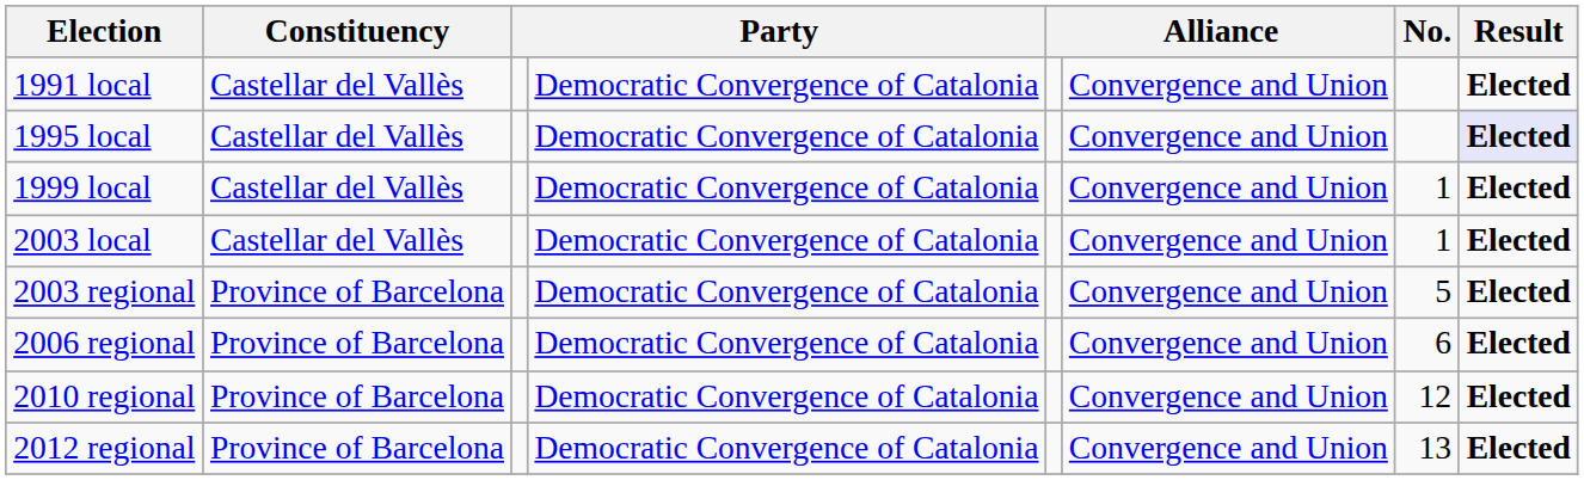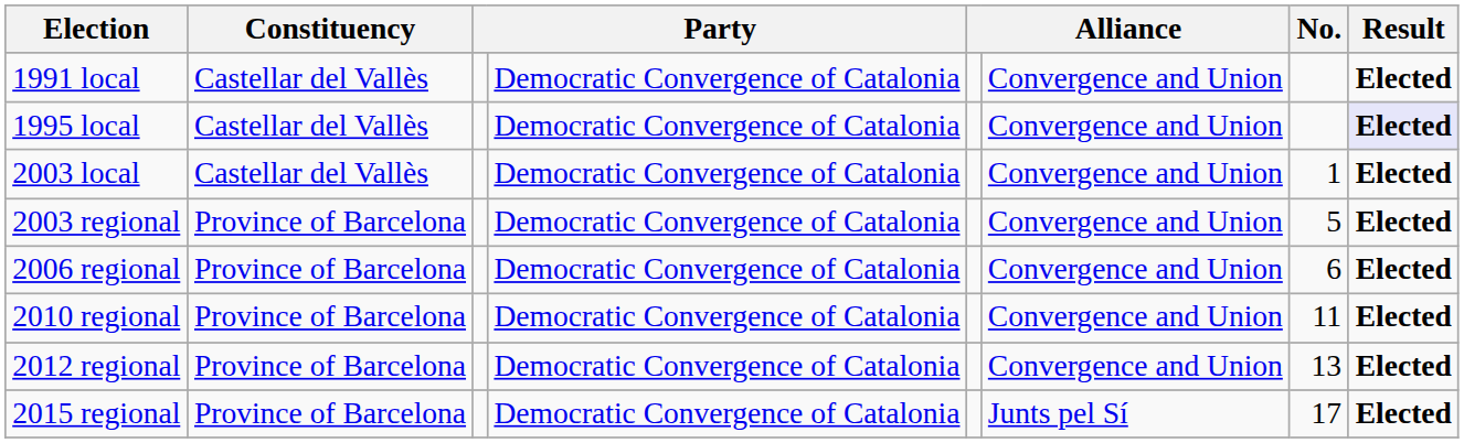- row: 1999 local | Castellar del Vallès | Democratic Convergence of Catalonia | Convergence and Union | 1 | Elected
2010 regional | No.: 12 -> 11
+ row: 2015 regional | Province of Barcelona | Democratic Convergence of Catalonia | Junts pel Sí | 17 | Elected
